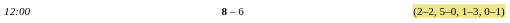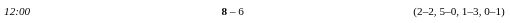12:00 | column 3: khaki background -> no background
